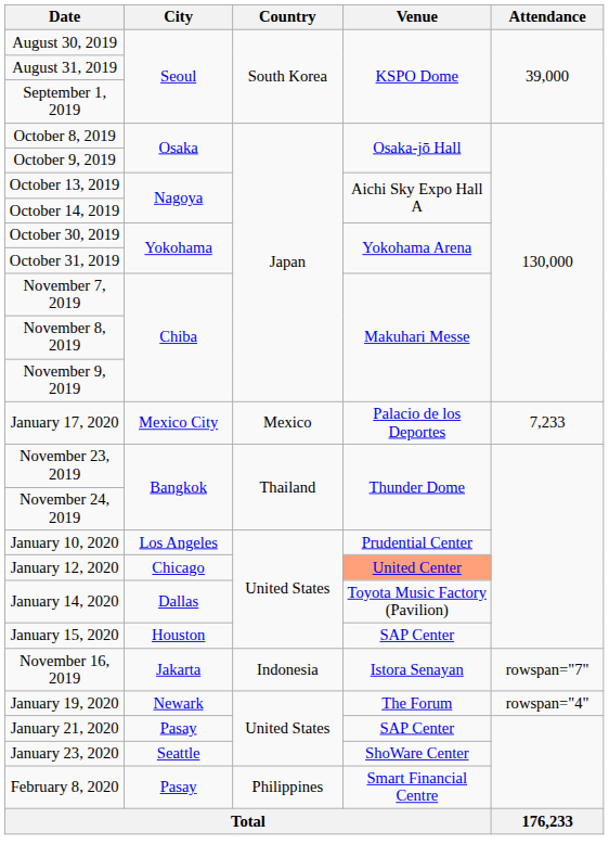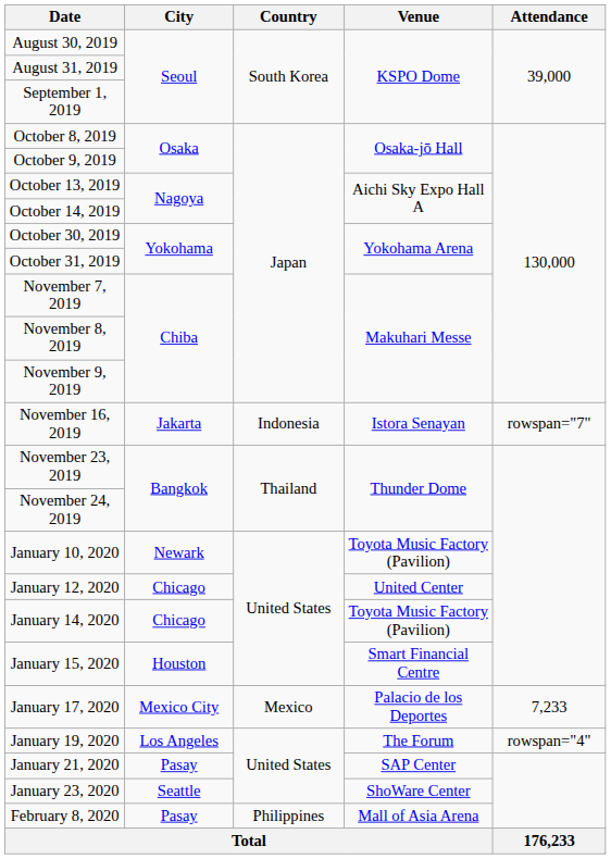rows swapped: November 16, 2019 <-> January 17, 2020
January 10, 2020 | City: Los Angeles -> Newark
January 10, 2020 | Venue: Prudential Center -> Toyota Music Factory (Pavilion)
January 12, 2020 | Venue: lightsalmon background -> no background
January 14, 2020 | City: Dallas -> Chicago
January 15, 2020 | Venue: SAP Center -> Smart Financial Centre
January 19, 2020 | City: Newark -> Los Angeles
February 8, 2020 | Venue: Smart Financial Centre -> Mall of Asia Arena
